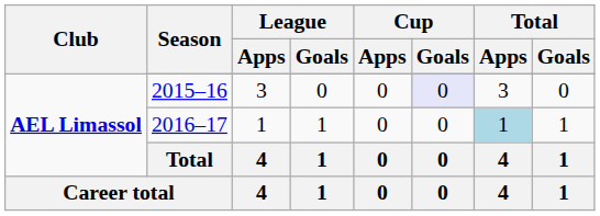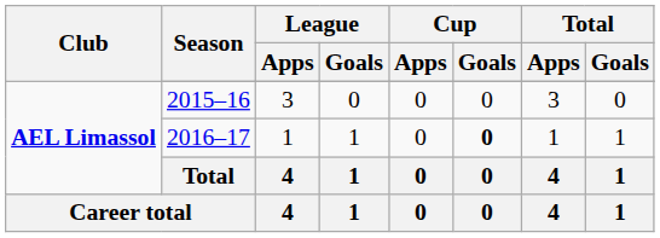2015–16 | Cup / Goals: lavender background -> no background
2016–17 | Cup / Goals: normal -> bold
2016–17 | Total / Apps: lightblue background -> no background
